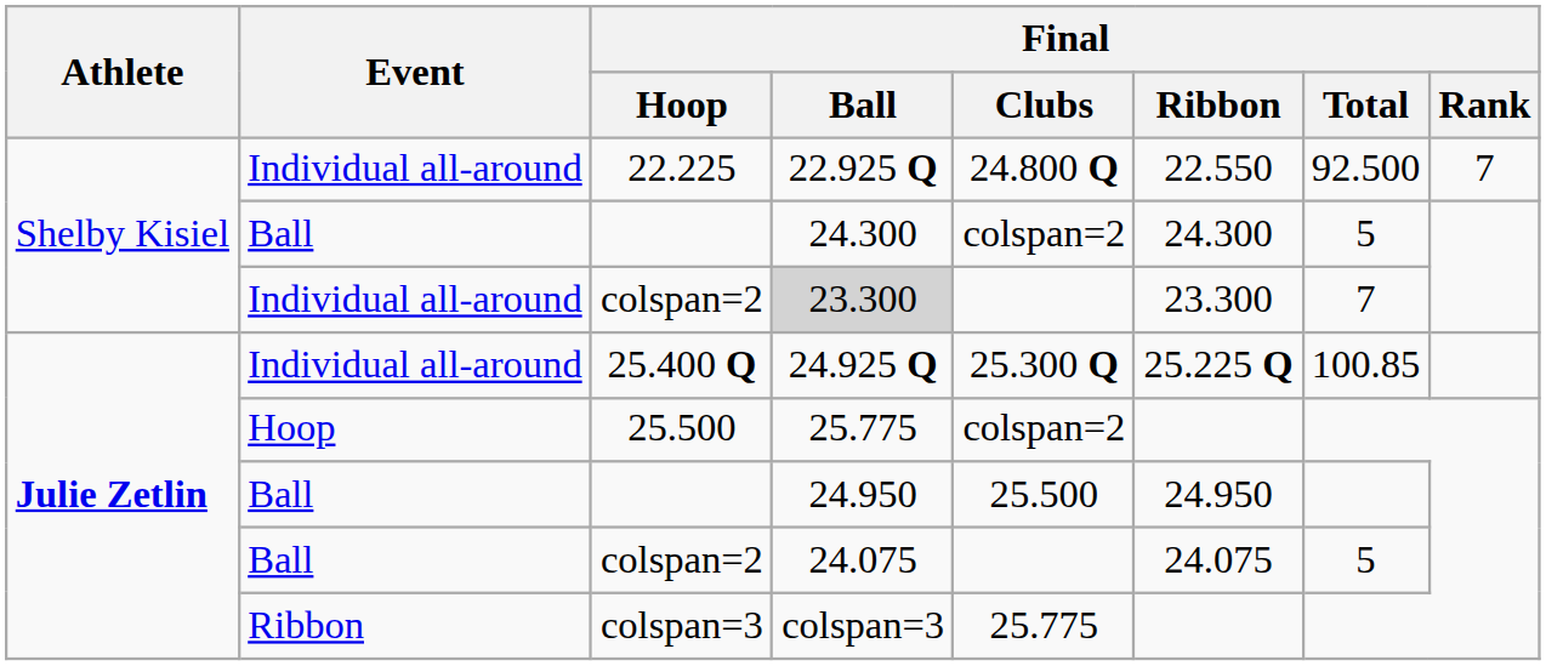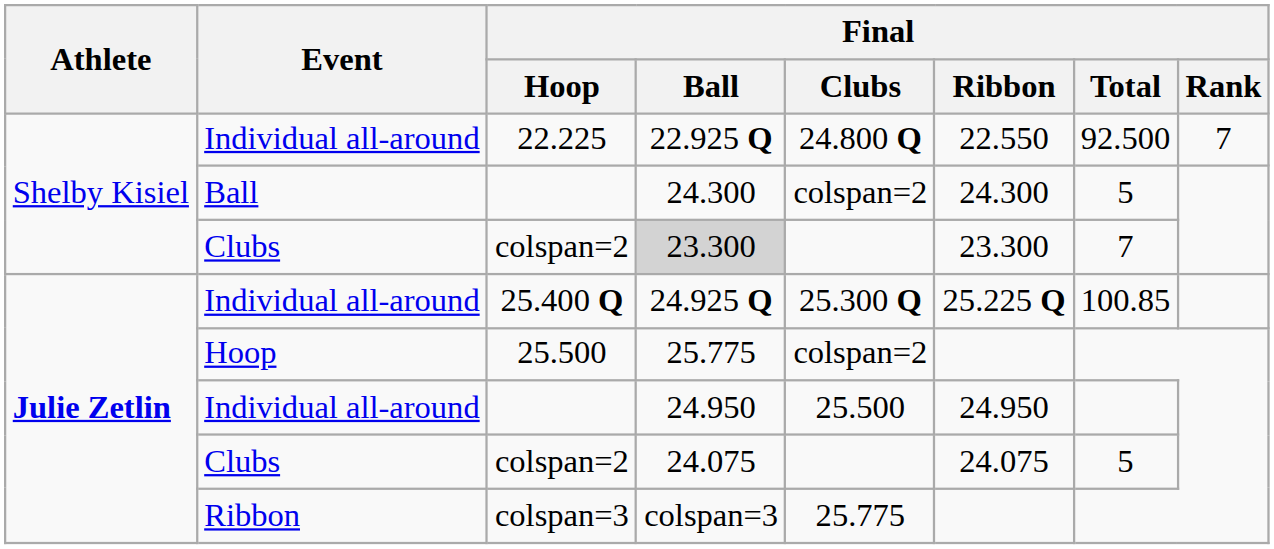row 5 | Event: Individual all-around -> Clubs
row 8 | Event: Ball -> Individual all-around
row 9 | Event: Ball -> Clubs
